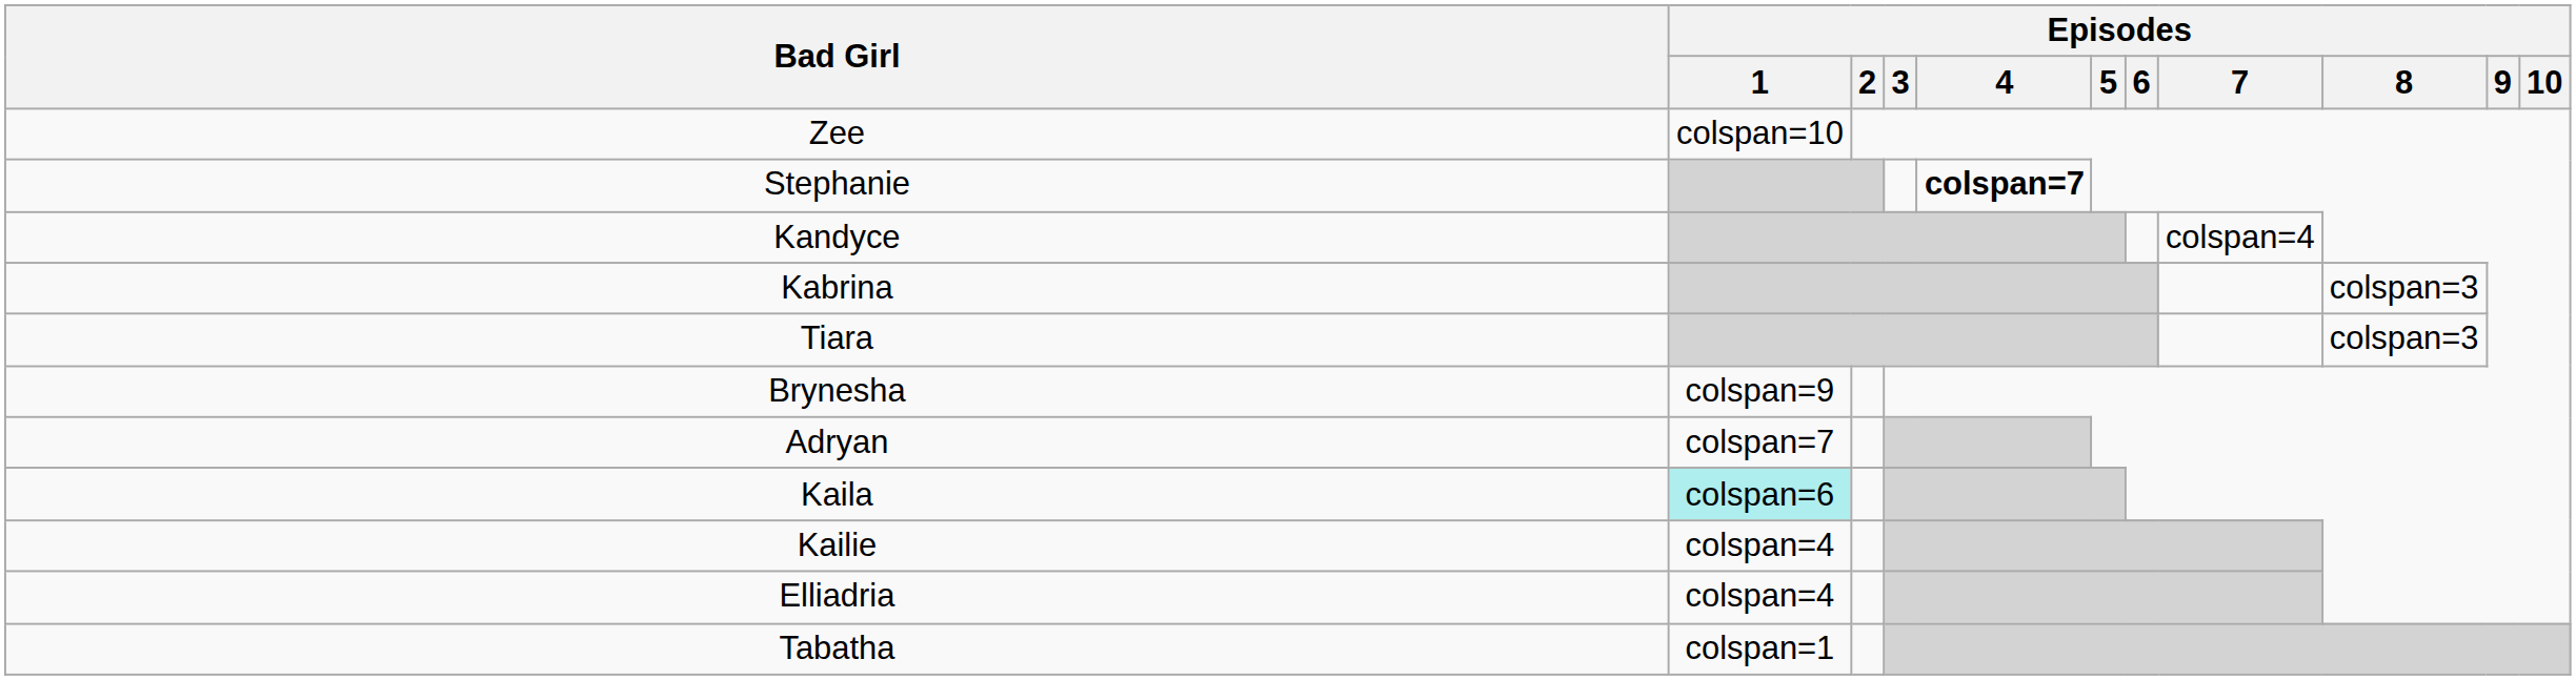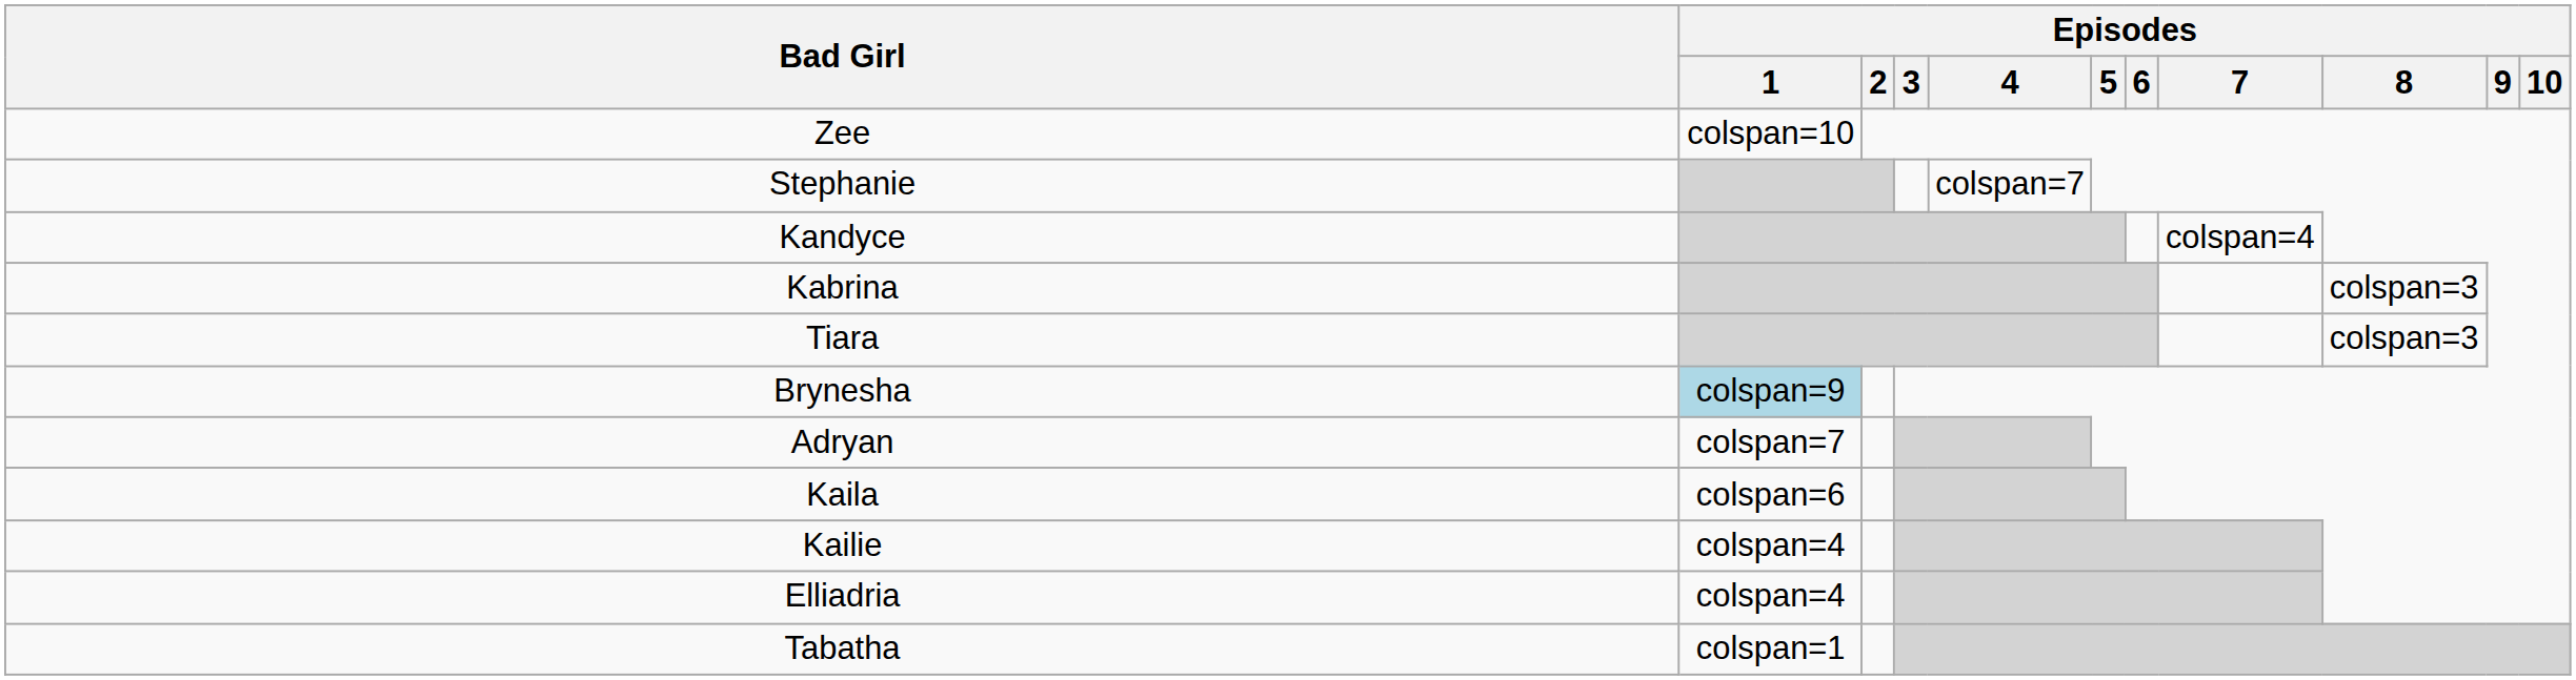Stephanie | Episodes / 4: bold -> normal
Brynesha | Episodes / 1: no background -> lightblue background
Kaila | Episodes / 1: paleturquoise background -> no background
